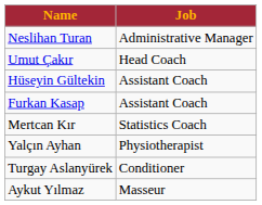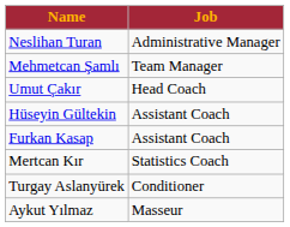+ row: Mehmetcan Şamlı | Team Manager
- row: Yalçın Ayhan | Physiotherapist
